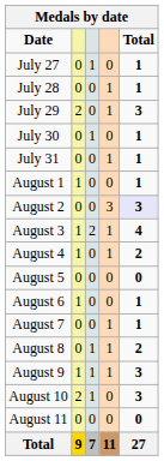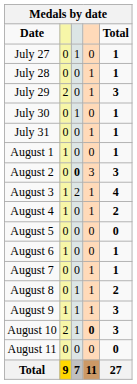August 2 | column 3: normal -> bold
August 2 | Total: lavender background -> no background
August 10 | column 4: normal -> bold
